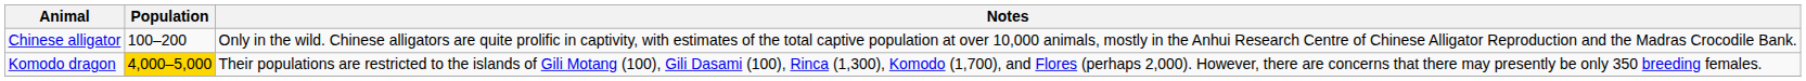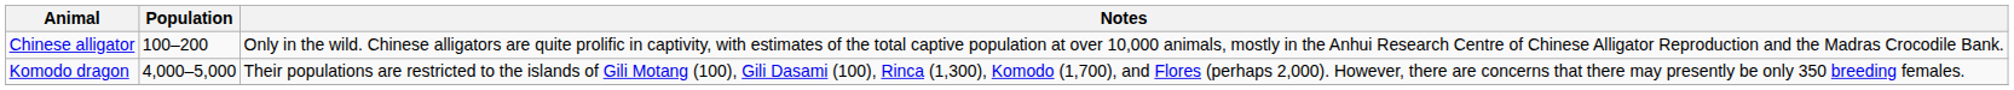Komodo dragon | Population: gold background -> no background
